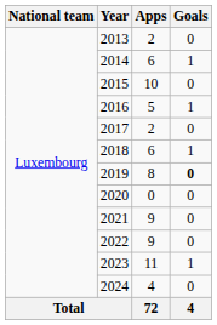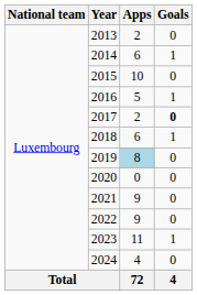2017 | Goals: normal -> bold
2019 | Apps: no background -> lightblue background
2019 | Goals: bold -> normal
